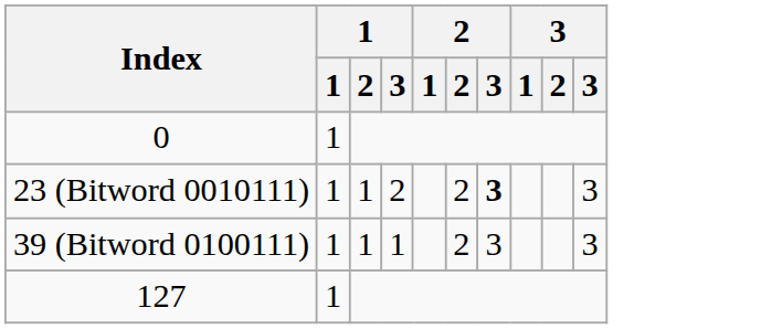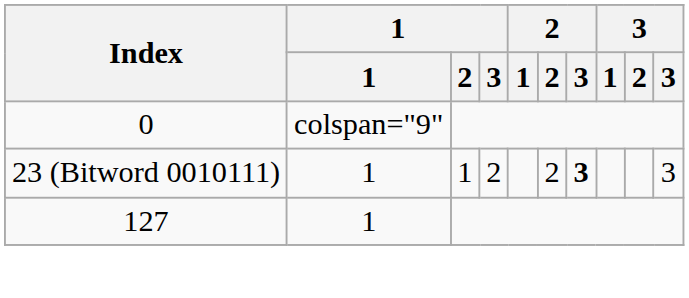0 | 1: 1 -> colspan="9"
- row: 39 (Bitword 0100111) | 1 | 1 | 1 | 2 | 3 | 3
